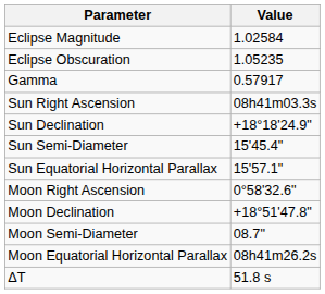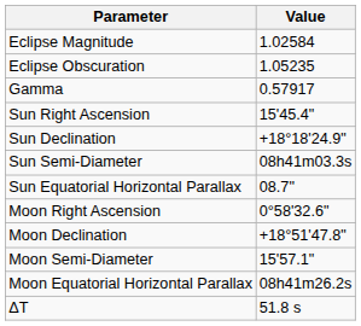Sun Right Ascension | Value: 08h41m03.3s -> 15'45.4"
Sun Semi-Diameter | Value: 15'45.4" -> 08h41m03.3s
Sun Equatorial Horizontal Parallax | Value: 15'57.1" -> 08.7"
Moon Semi-Diameter | Value: 08.7" -> 15'57.1"
